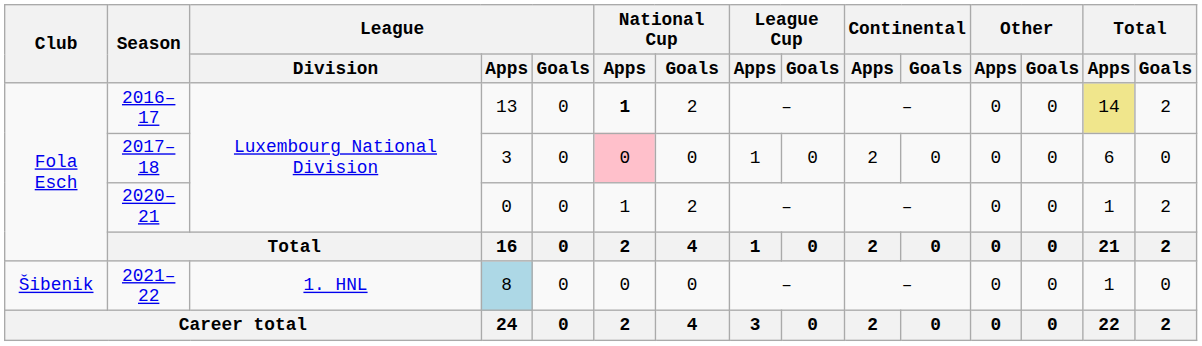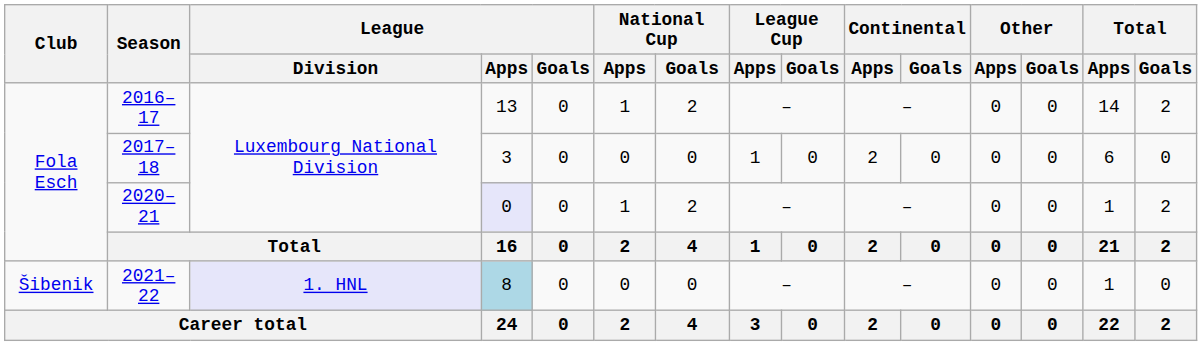2016–17 | National Cup / Apps: bold -> normal
2016–17 | Total / Apps: khaki background -> no background
2017–18 | National Cup / Apps: pink background -> no background
2020–21 | League / Apps: no background -> lavender background
2021–22 | League / Division: no background -> lavender background
